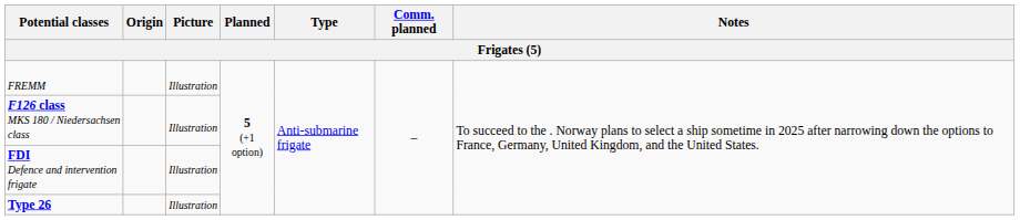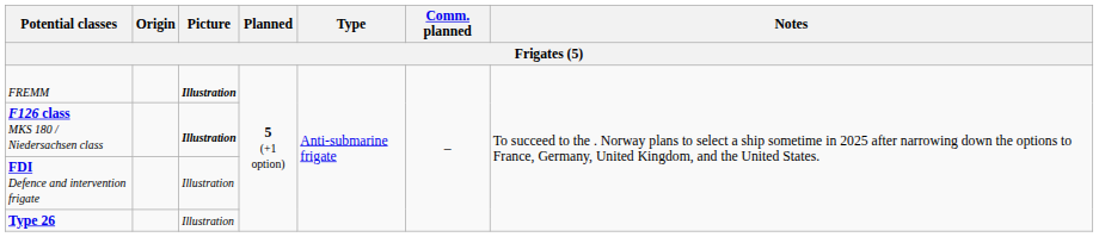FREMM | Picture: normal -> bold
F126 class MKS 180 / Niedersachsen class | Picture: normal -> bold
